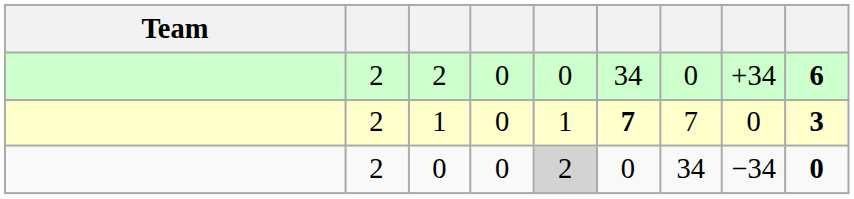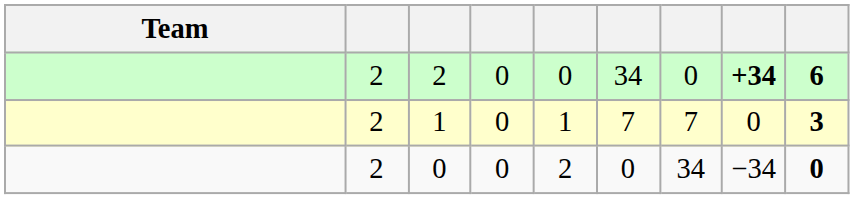row 2 | column 8: normal -> bold
row 3 | column 6: bold -> normal
row 4 | column 5: lightgrey background -> no background
